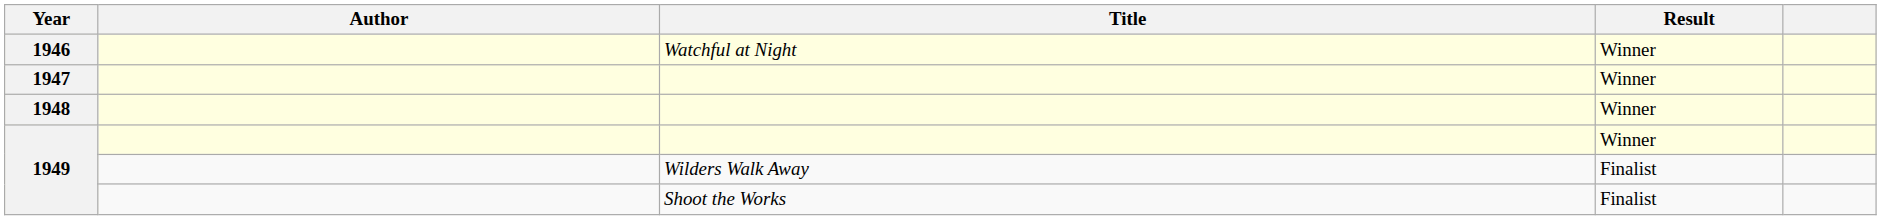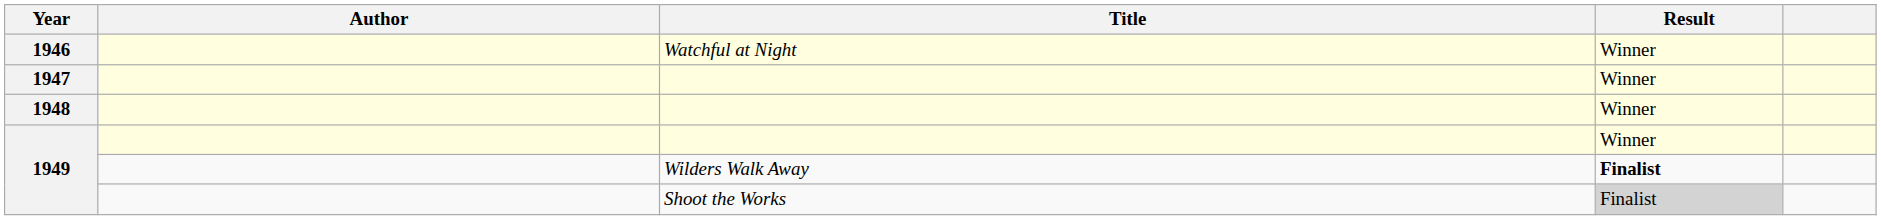1949 / Wilders Walk Away | Result: normal -> bold
1949 / Shoot the Works | Result: no background -> lightgrey background
